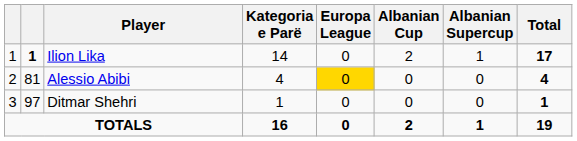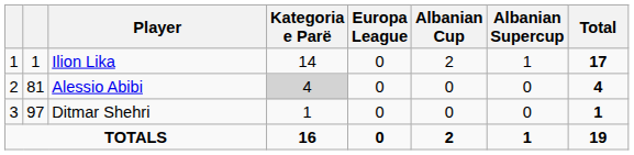Ilion Lika | column 2: bold -> normal
Alessio Abibi | Kategoria e Parë: no background -> lightgrey background
Alessio Abibi | Europa League: gold background -> no background
